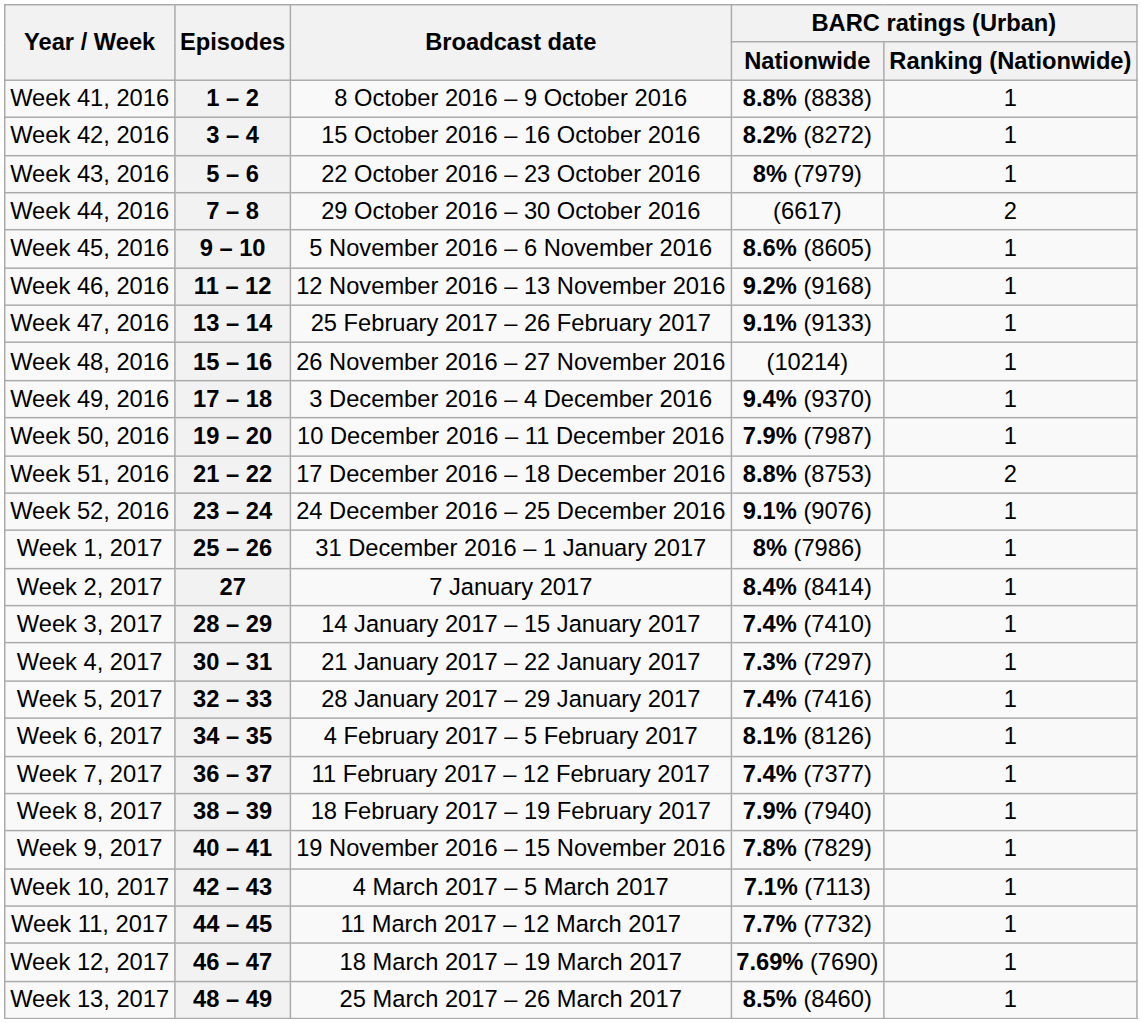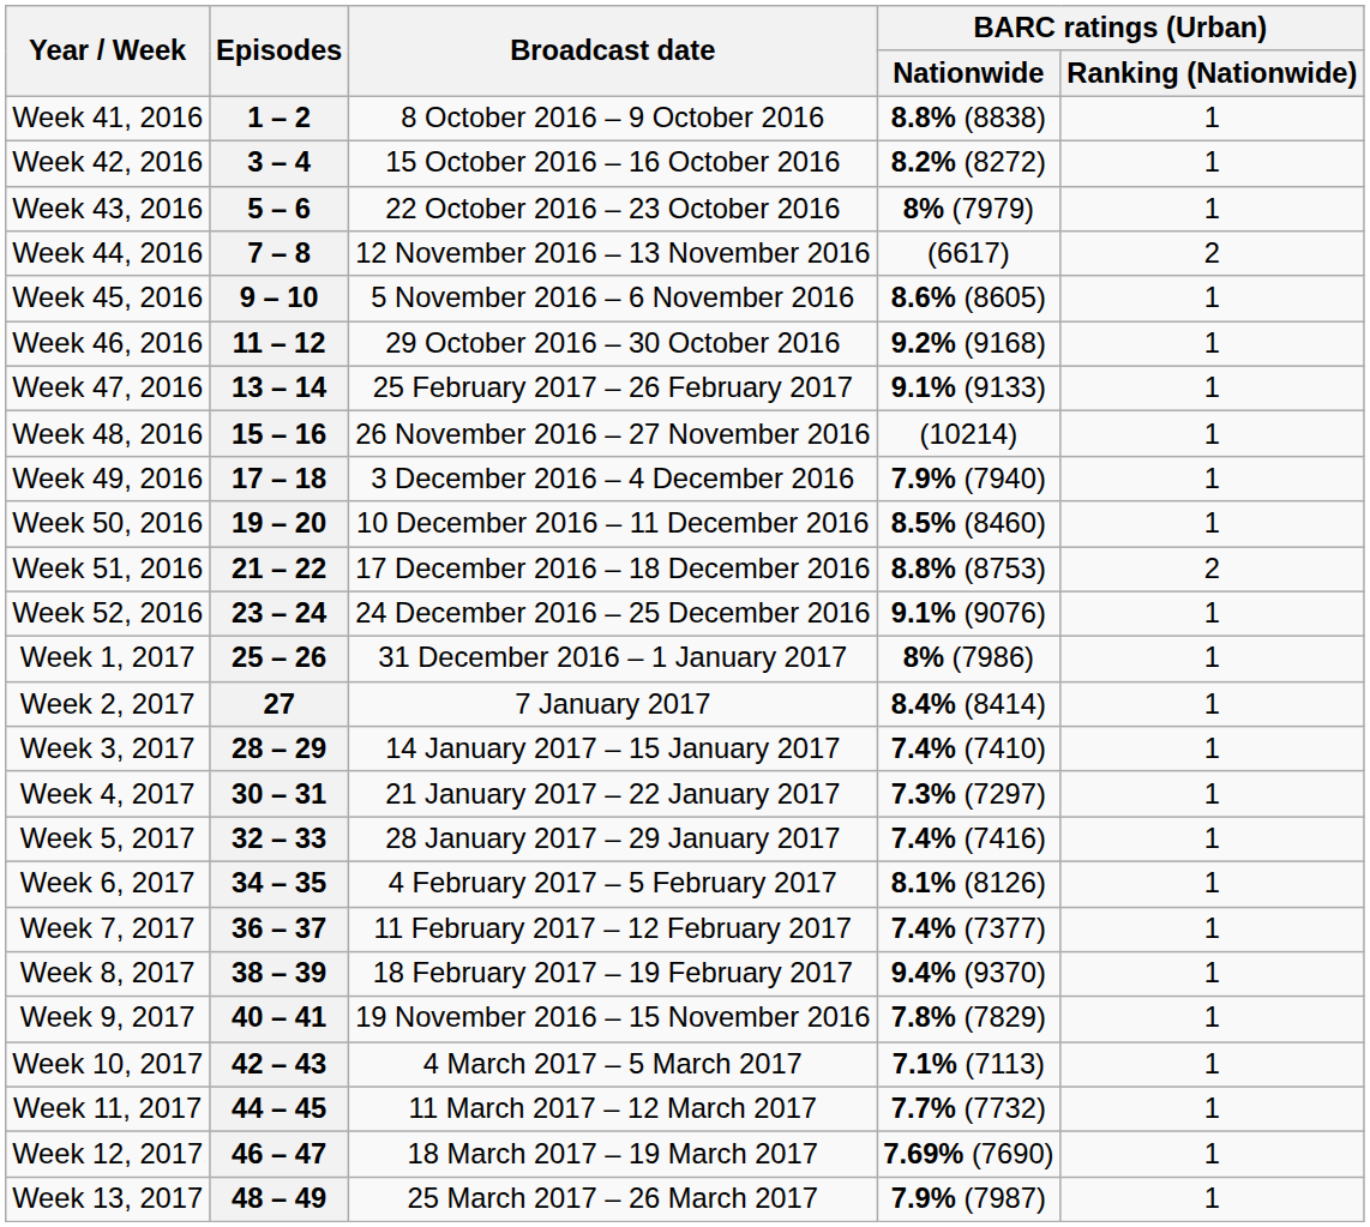7 – 8 | Broadcast date: 29 October 2016 – 30 October 2016 -> 12 November 2016 – 13 November 2016
11 – 12 | Broadcast date: 12 November 2016 – 13 November 2016 -> 29 October 2016 – 30 October 2016
17 – 18 | BARC ratings (Urban) / Nationwide: 9.4% (9370) -> 7.9% (7940)
19 – 20 | BARC ratings (Urban) / Nationwide: 7.9% (7987) -> 8.5% (8460)
38 – 39 | BARC ratings (Urban) / Nationwide: 7.9% (7940) -> 9.4% (9370)
48 – 49 | BARC ratings (Urban) / Nationwide: 8.5% (8460) -> 7.9% (7987)
